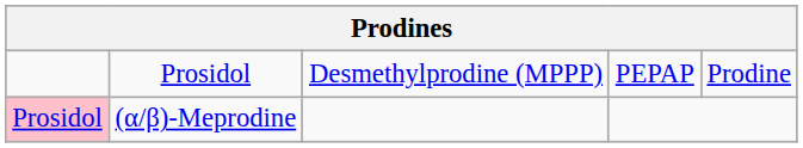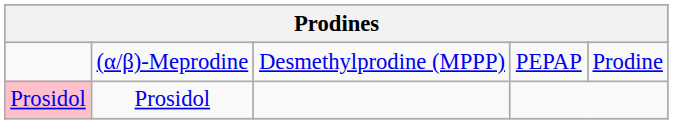row 2 | column 2: Prosidol -> (α/β)-Meprodine
row 3 | column 2: (α/β)-Meprodine -> Prosidol
